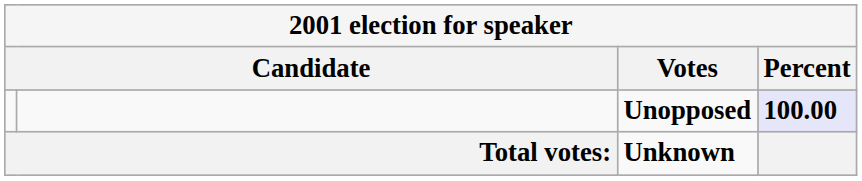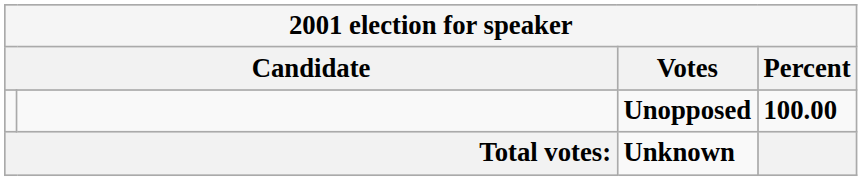row 3 | Percent: lavender background -> no background
